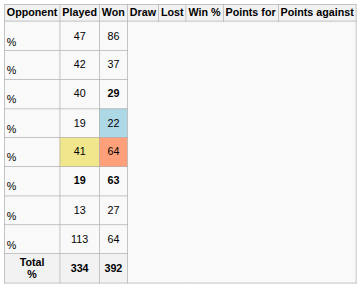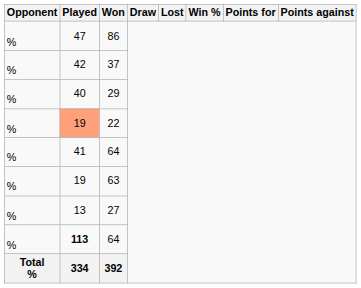40 | Won: bold -> normal
19 / 22 | Played: no background -> lightsalmon background
19 / 22 | Won: lightblue background -> no background
41 | Played: khaki background -> no background
41 | Won: lightsalmon background -> no background
19 / 63 | Played: bold -> normal
19 / 63 | Won: bold -> normal
113 | Played: normal -> bold
